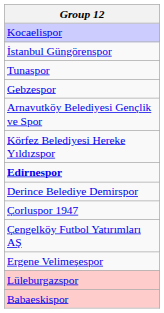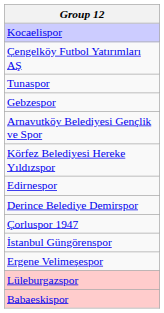row 3 | column 1: İstanbul Güngörenspor -> Çengelköy Futbol Yatırımları AŞ
row 8 | column 1: bold -> normal
row 11 | column 1: Çengelköy Futbol Yatırımları AŞ -> İstanbul Güngörenspor
